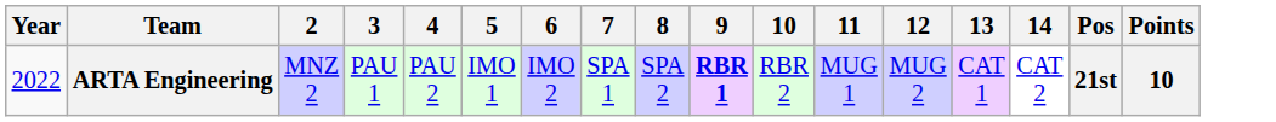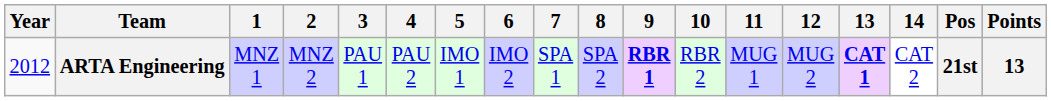+ column: 1 | MNZ 1
ARTA Engineering | Year: 2022 -> 2012
ARTA Engineering | 13: normal -> bold
ARTA Engineering | Points: 10 -> 13
